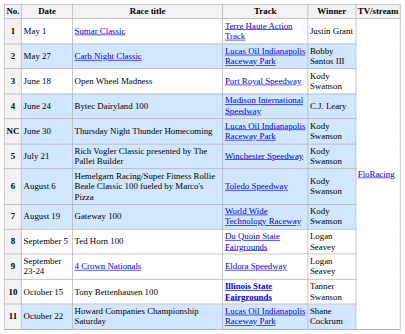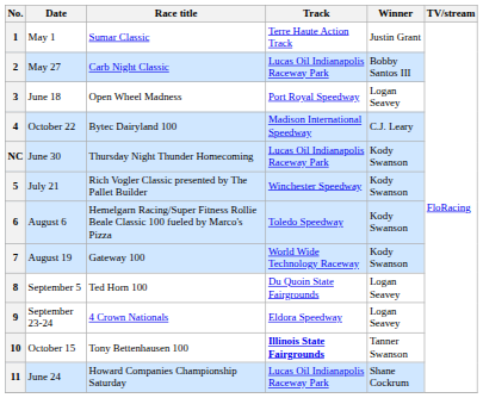3 | Winner: Kody Swanson -> Logan Seavey
4 | Date: June 24 -> October 22
11 | Date: October 22 -> June 24
